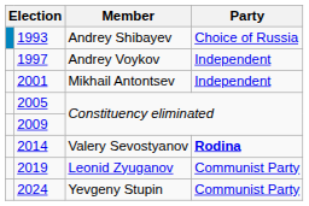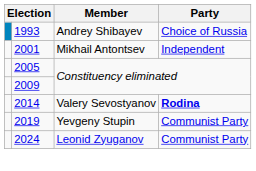- row: 1997 | Andrey Voykov | Independent
2019 | Member: Leonid Zyuganov -> Yevgeny Stupin
2024 | Member: Yevgeny Stupin -> Leonid Zyuganov
